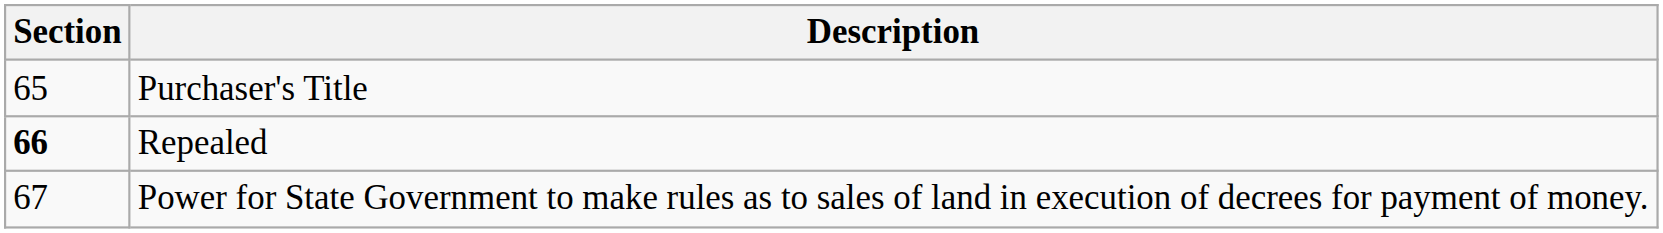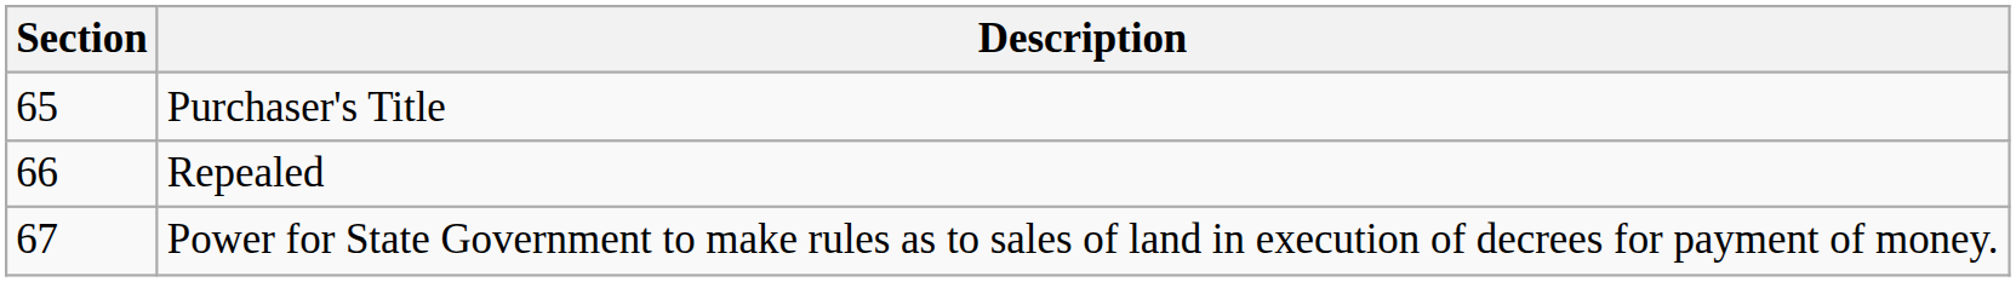Repealed | Section: bold -> normal
